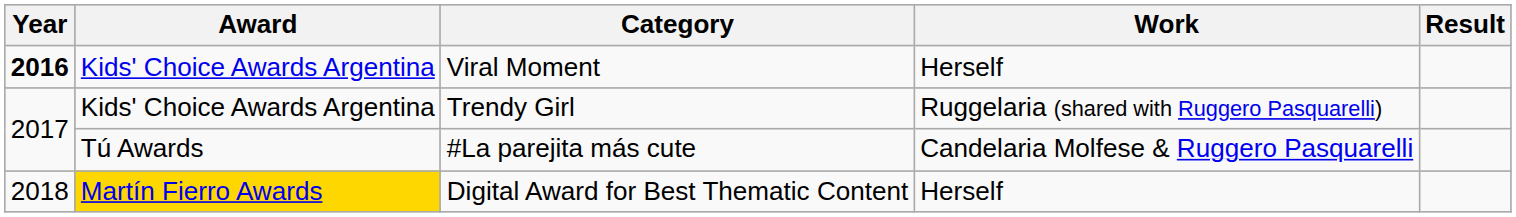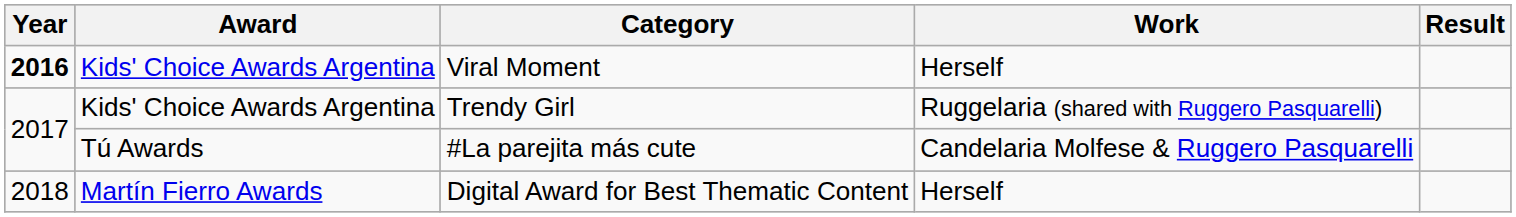Digital Award for Best Thematic Content | Award: gold background -> no background
